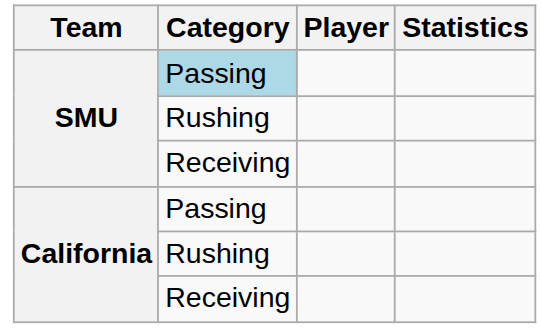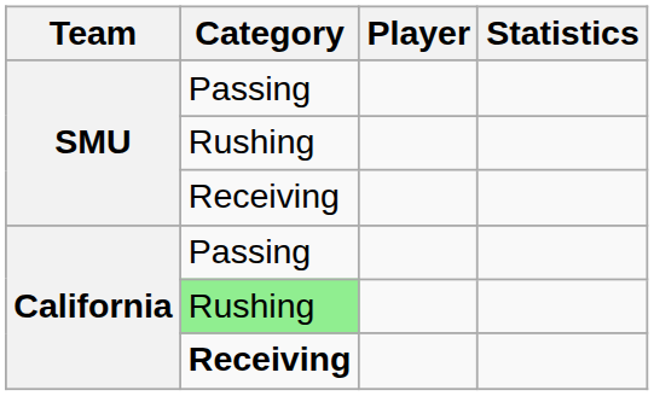SMU / Passing | Category: lightblue background -> no background
California / Rushing | Category: no background -> lightgreen background
California / Receiving | Category: normal -> bold
